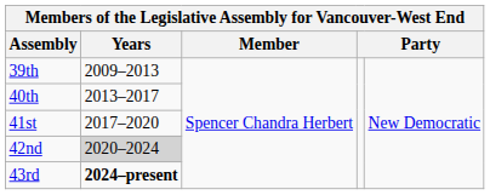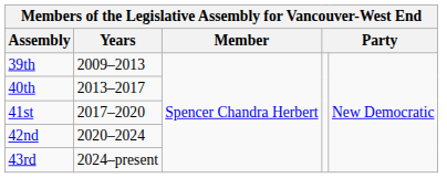42nd | Years: lightgrey background -> no background
43rd | Years: bold -> normal
